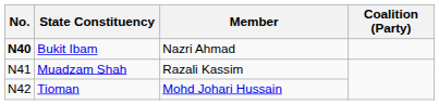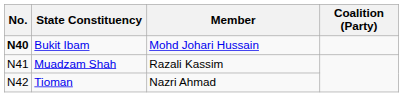Bukit Ibam | Member: Nazri Ahmad -> Mohd Johari Hussain
Tioman | Member: Mohd Johari Hussain -> Nazri Ahmad
